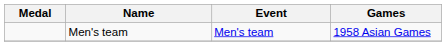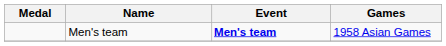row 2 | Event: normal -> bold
